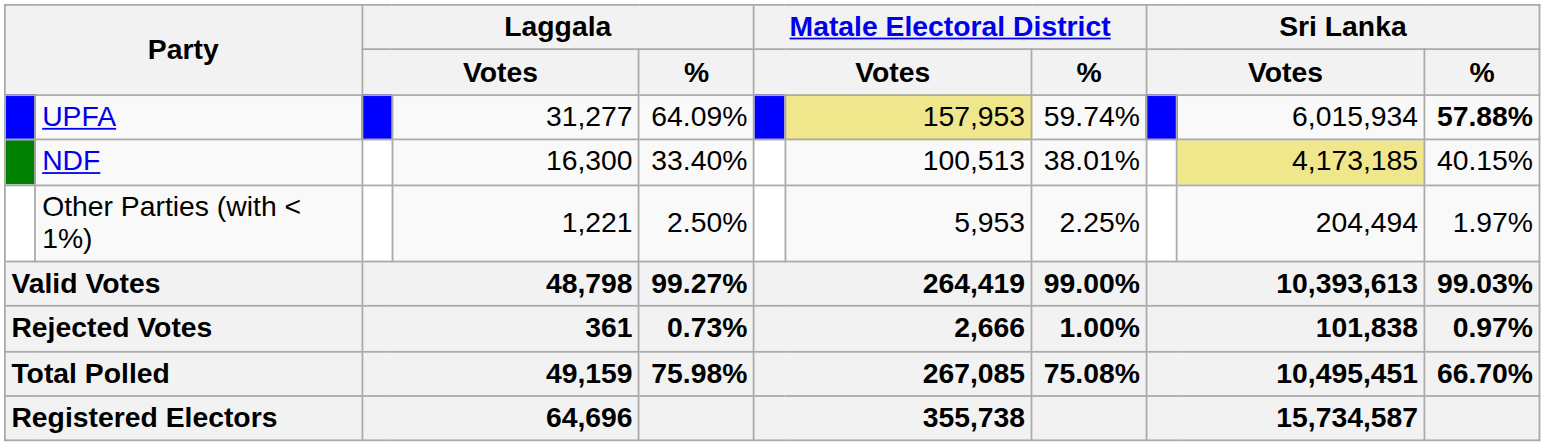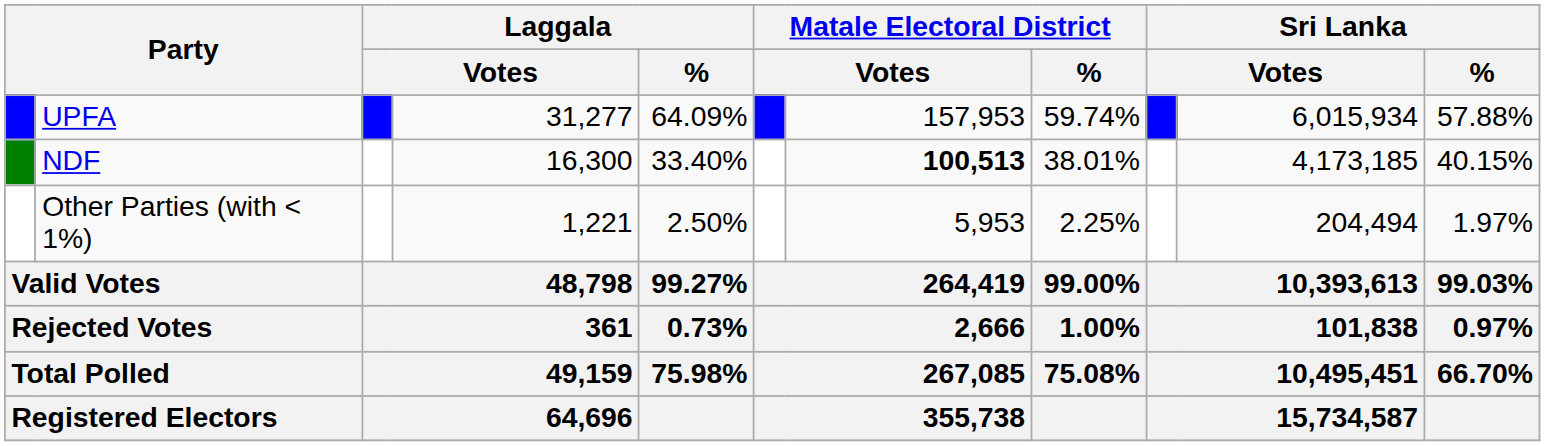UPFA | column 7: khaki background -> no background
UPFA | Sri Lanka / %: bold -> normal
NDF | column 7: normal -> bold
NDF | column 10: khaki background -> no background
